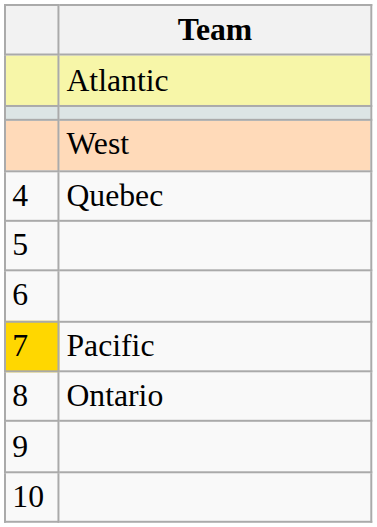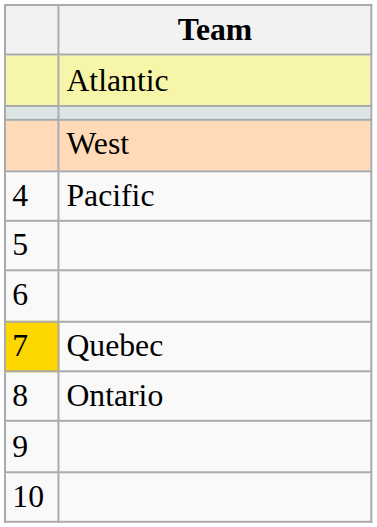row 5 | Team: Quebec -> Pacific
row 8 | Team: Pacific -> Quebec
